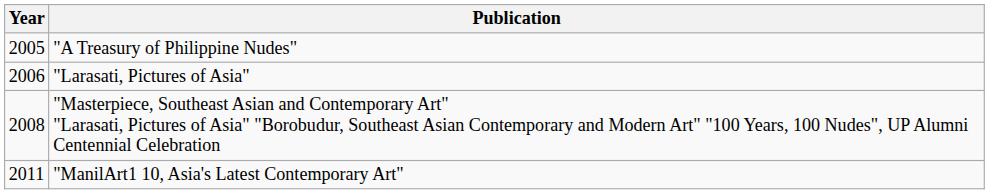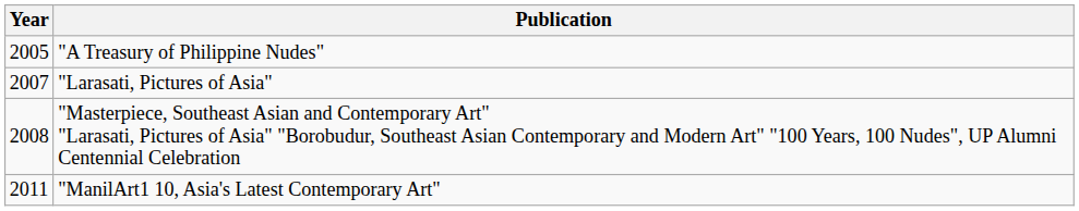"Larasati, Pictures of Asia" | Year: 2006 -> 2007
